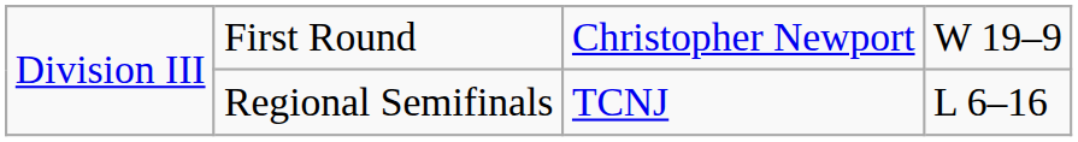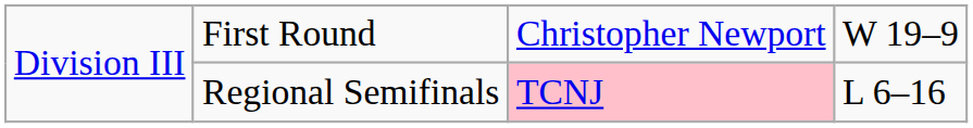Division III / Regional Semifinals | column 3: no background -> pink background
